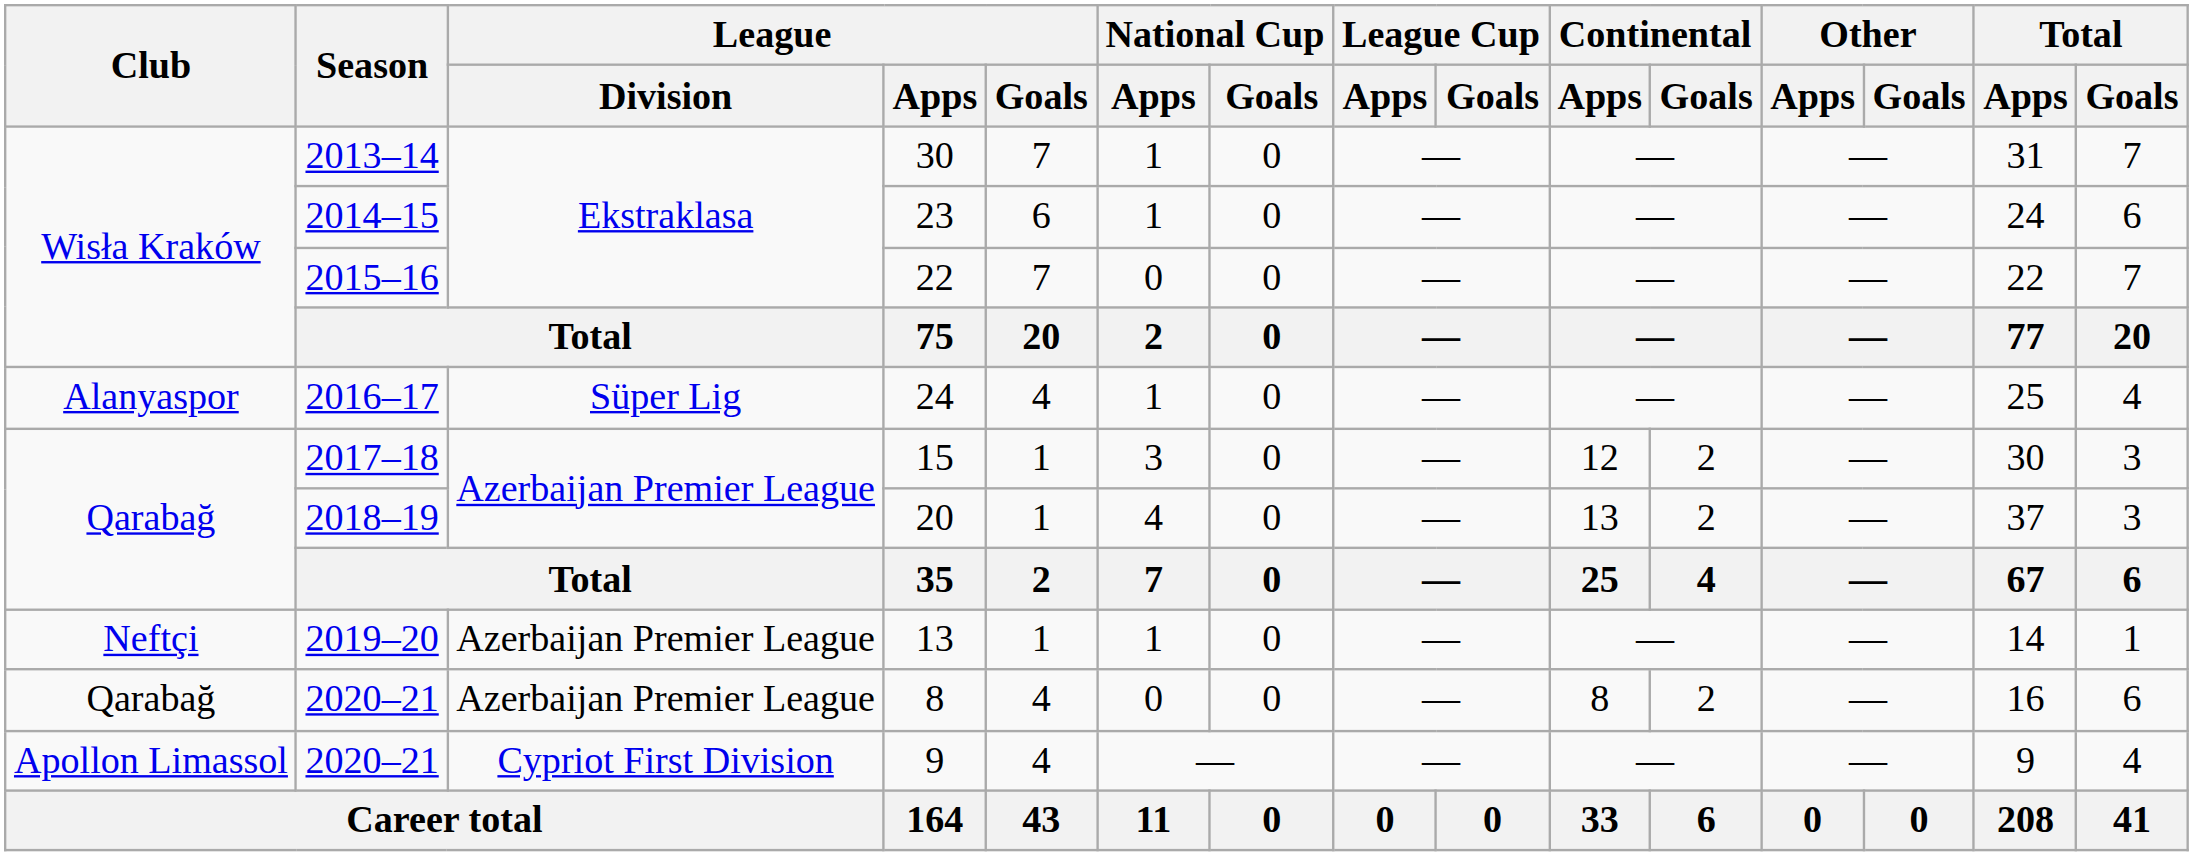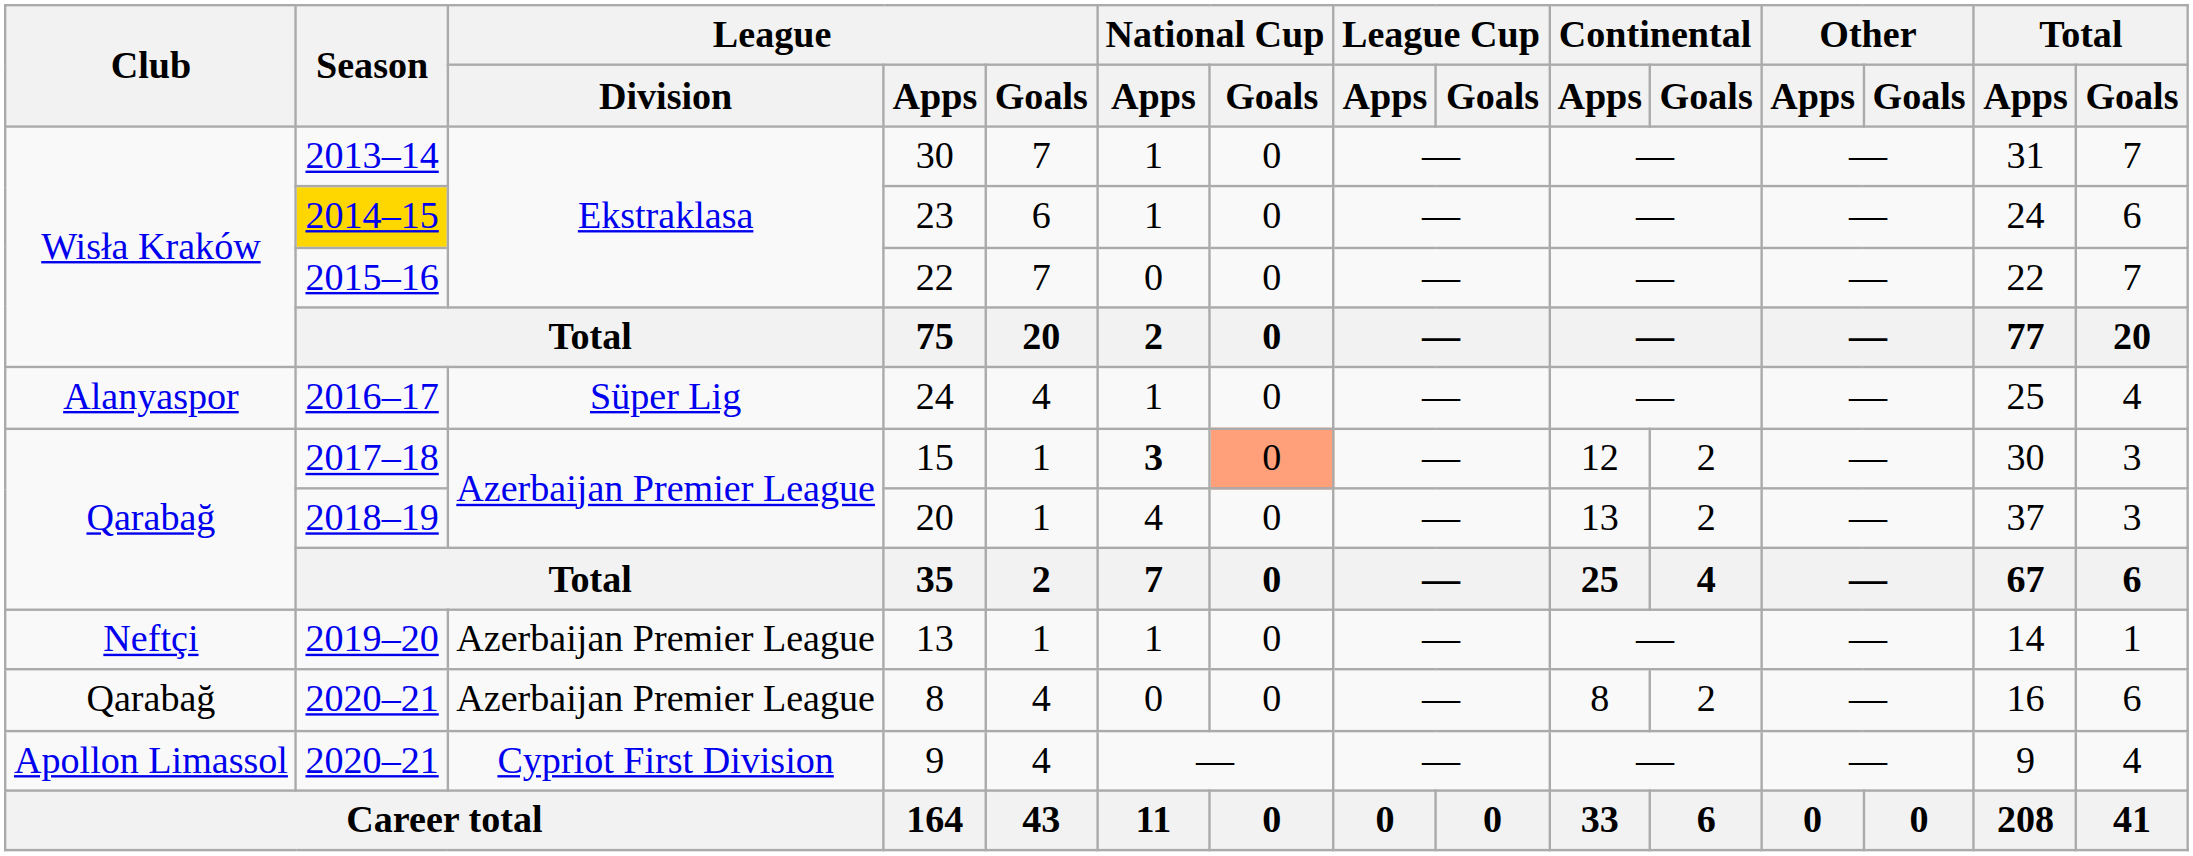23 | Season: no background -> gold background
15 | National Cup / Apps: normal -> bold
15 | National Cup / Goals: no background -> lightsalmon background
